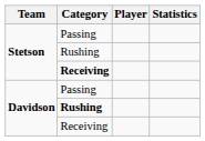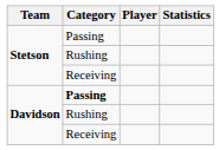Stetson / Receiving | Category: bold -> normal
Davidson / Passing | Category: normal -> bold
Davidson / Rushing | Category: bold -> normal
